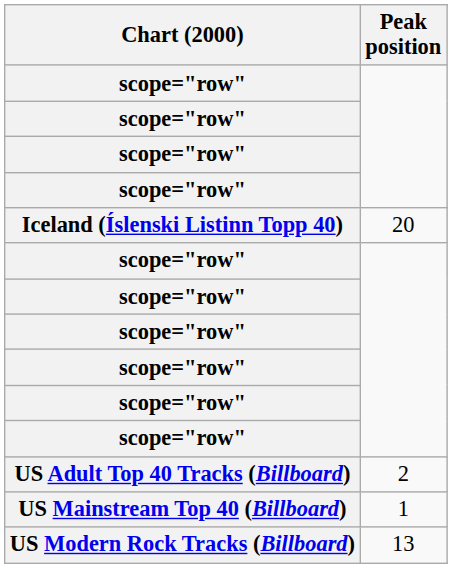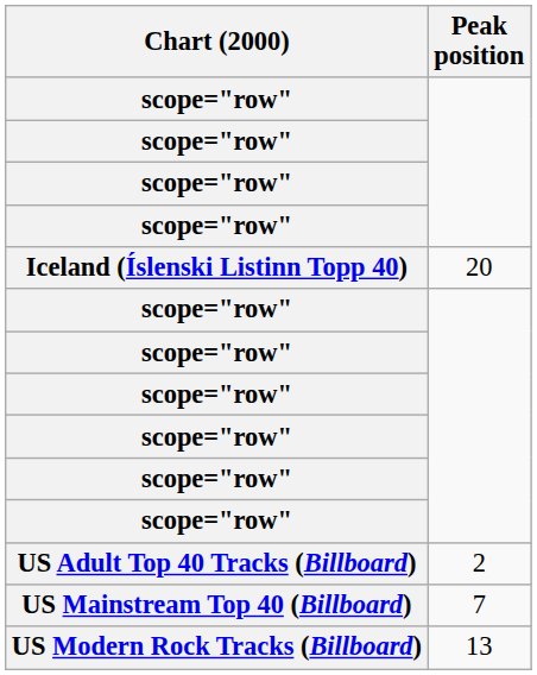US Mainstream Top 40 (Billboard) | Peak position: 1 -> 7
